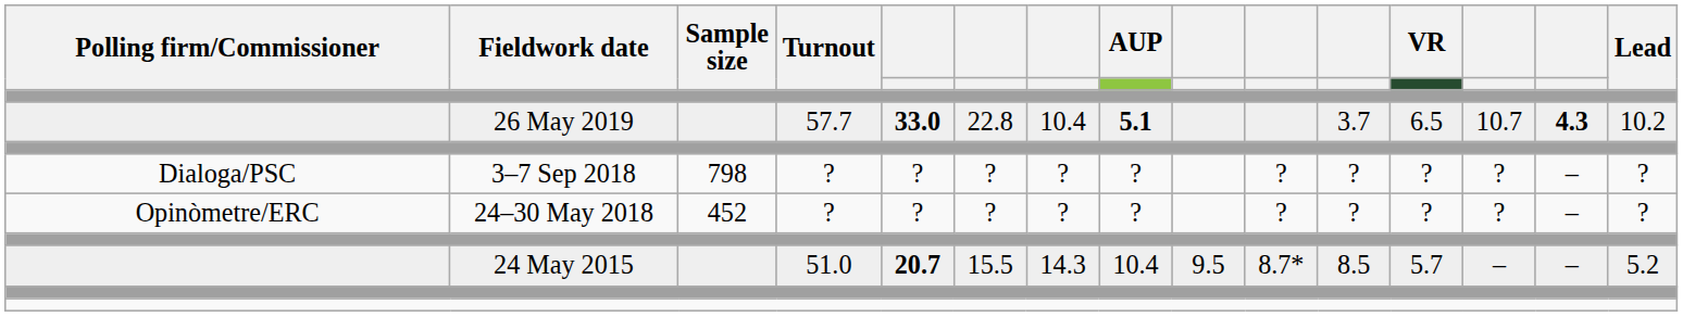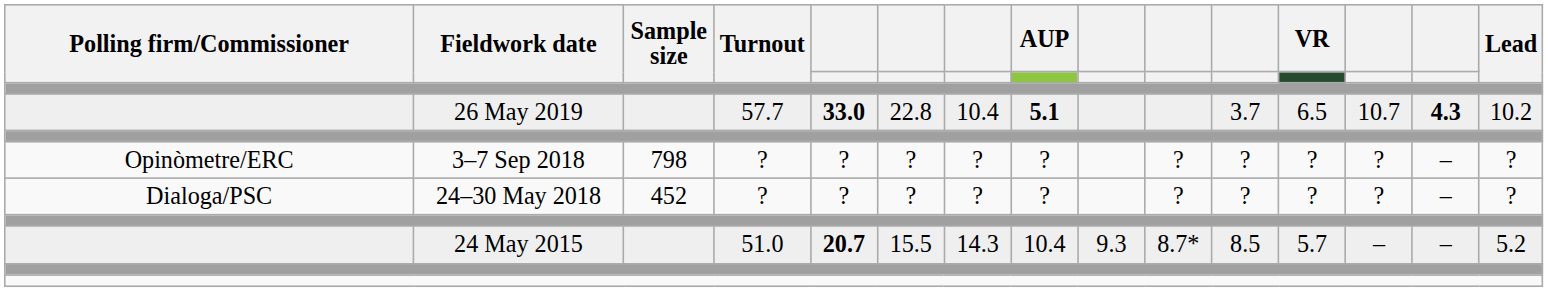3–7 Sep 2018 | Polling firm/Commissioner: Dialoga/PSC -> Opinòmetre/ERC
24–30 May 2018 | Polling firm/Commissioner: Opinòmetre/ERC -> Dialoga/PSC
24 May 2015 | column 9: 9.5 -> 9.3
